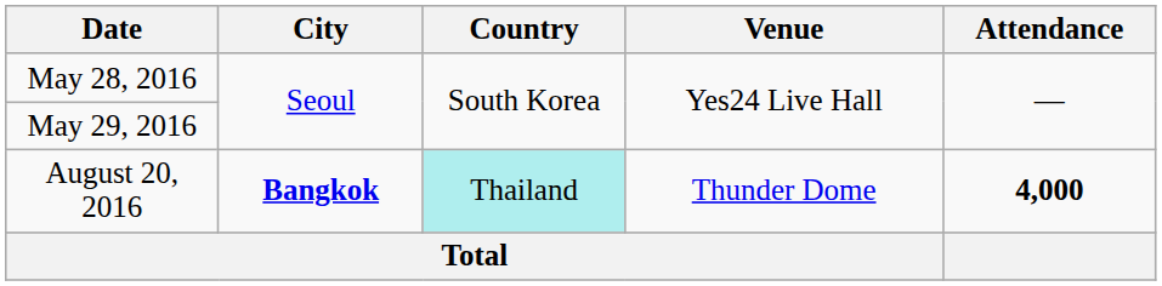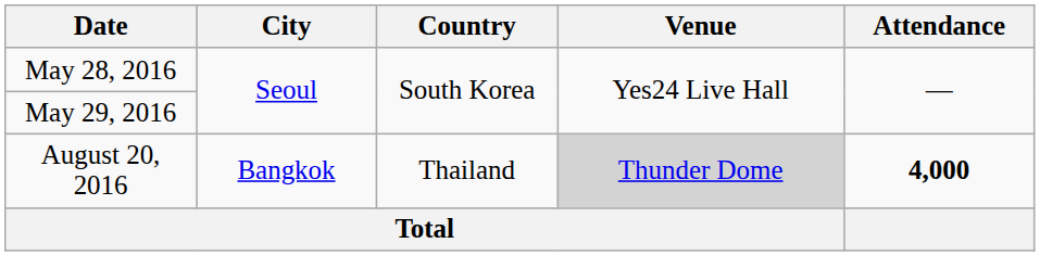August 20, 2016 | City: bold -> normal
August 20, 2016 | Country: paleturquoise background -> no background
August 20, 2016 | Venue: no background -> lightgrey background
